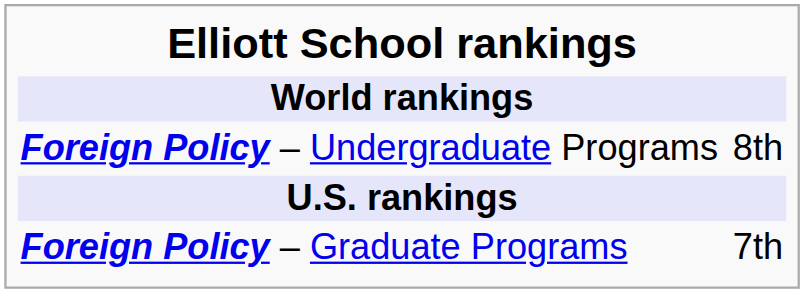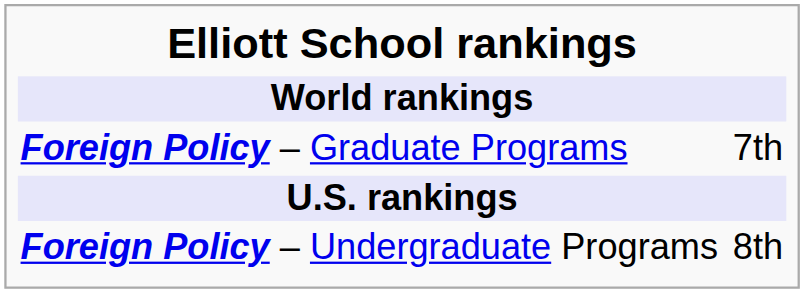rows swapped: Foreign Policy – Graduate Programs <-> Foreign Policy – Undergraduate Programs
